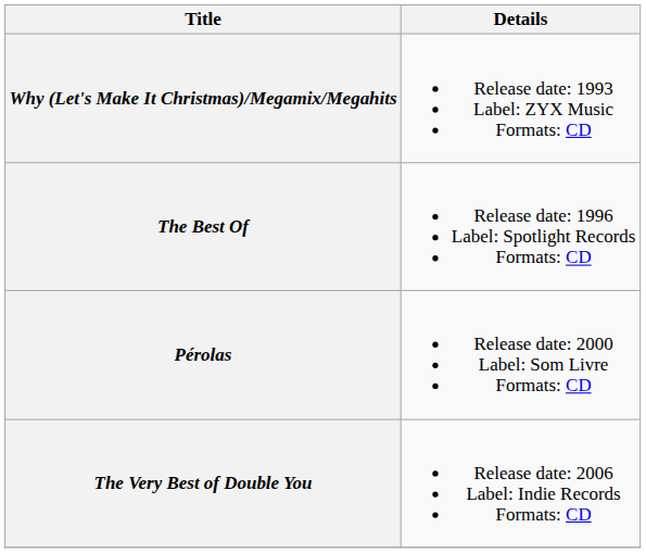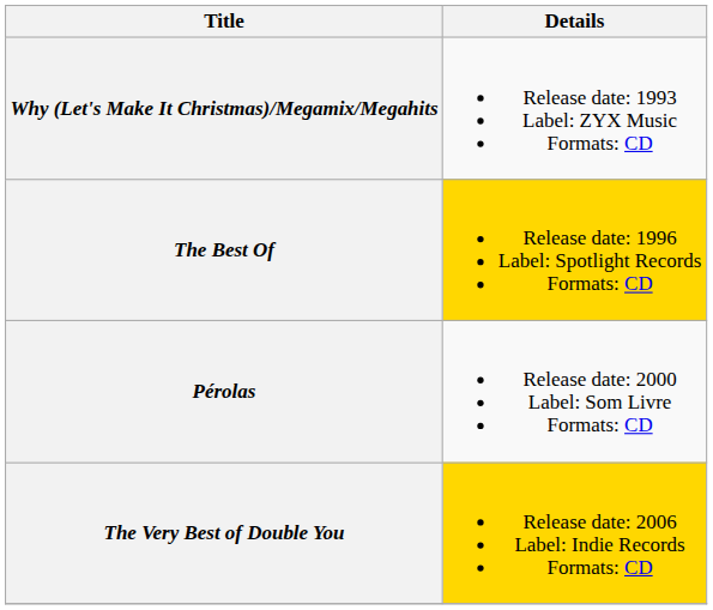The Best Of | column 2: no background -> gold background
The Very Best of Double You | column 2: no background -> gold background
